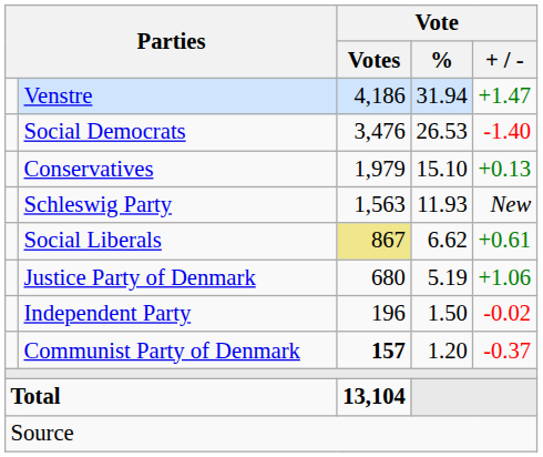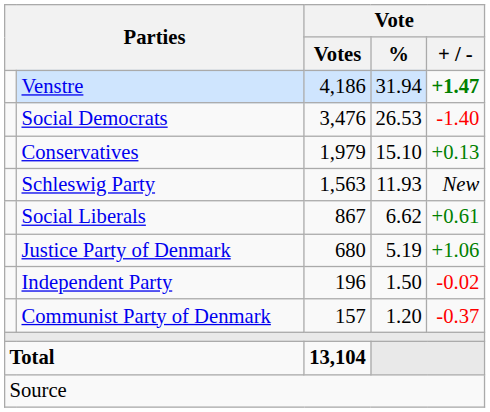Venstre | Vote / + / -: normal -> bold
Social Liberals | Vote / Votes: khaki background -> no background
Communist Party of Denmark | Vote / Votes: bold -> normal
